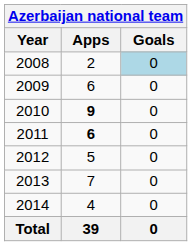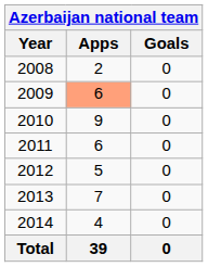2008 | Goals: lightblue background -> no background
2009 | Apps: no background -> lightsalmon background
2010 | Apps: bold -> normal
2011 | Apps: bold -> normal
